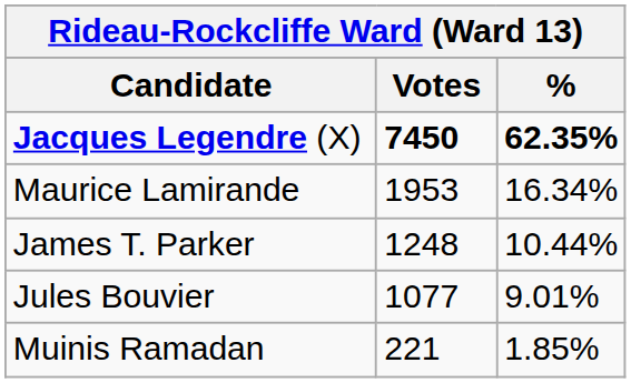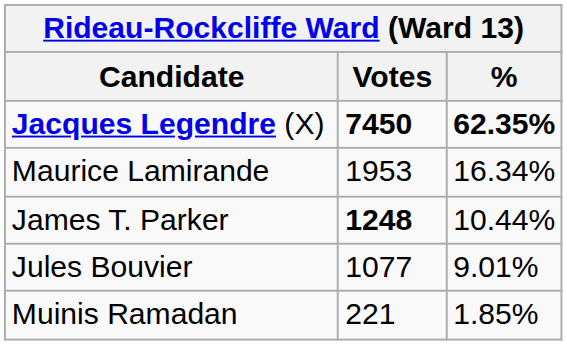James T. Parker | Votes: normal -> bold
